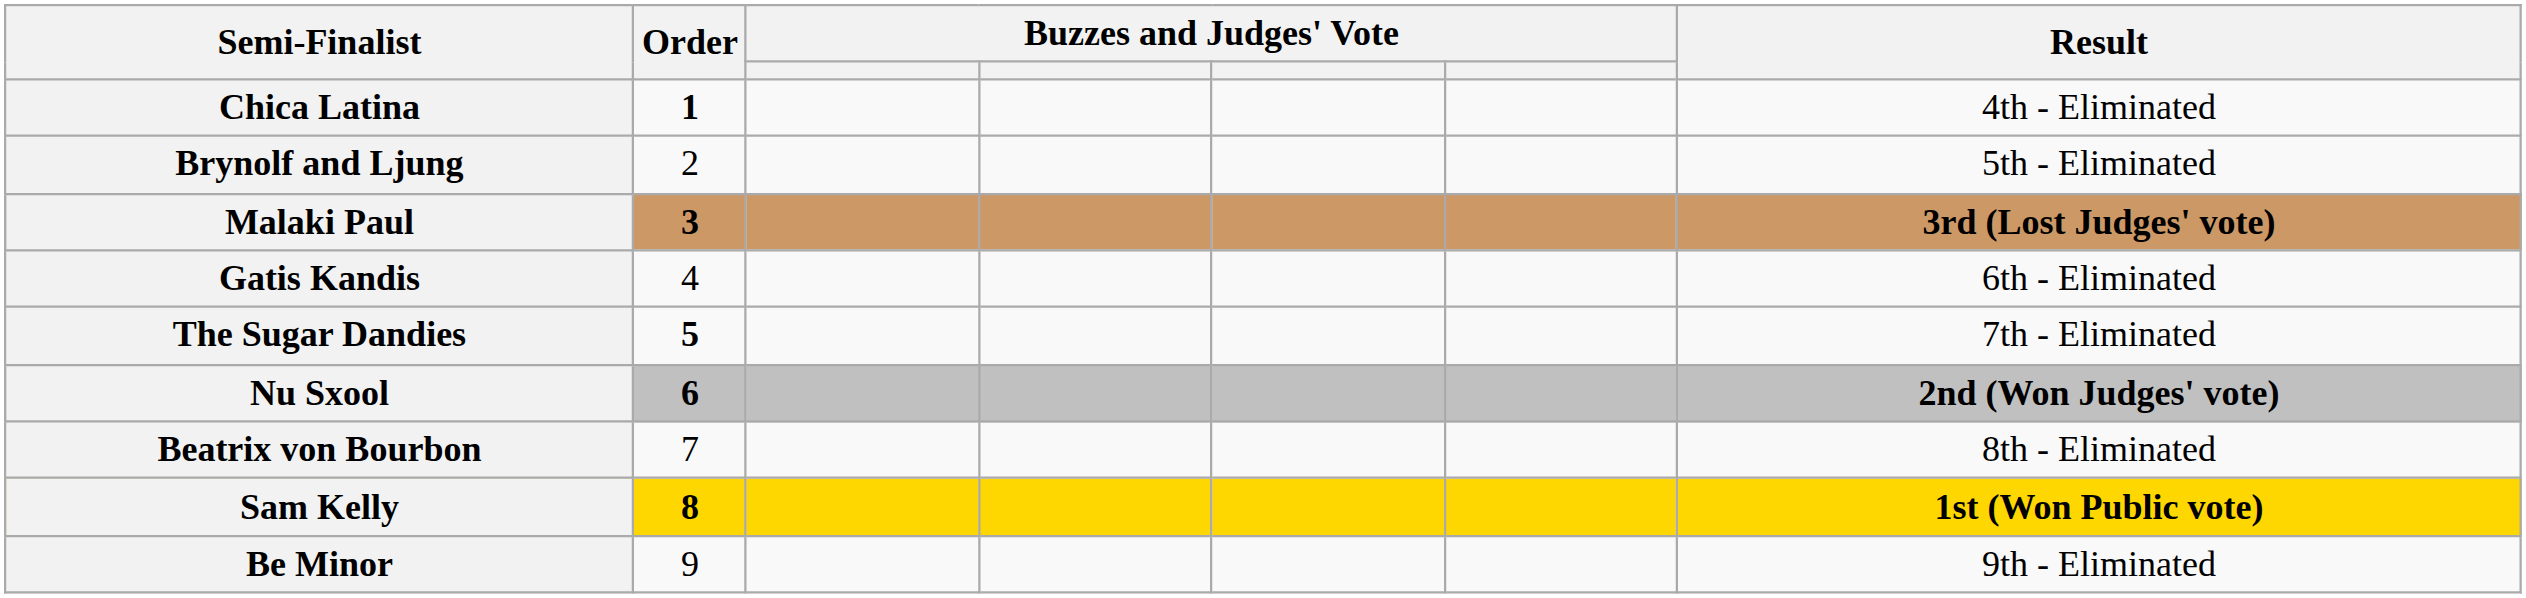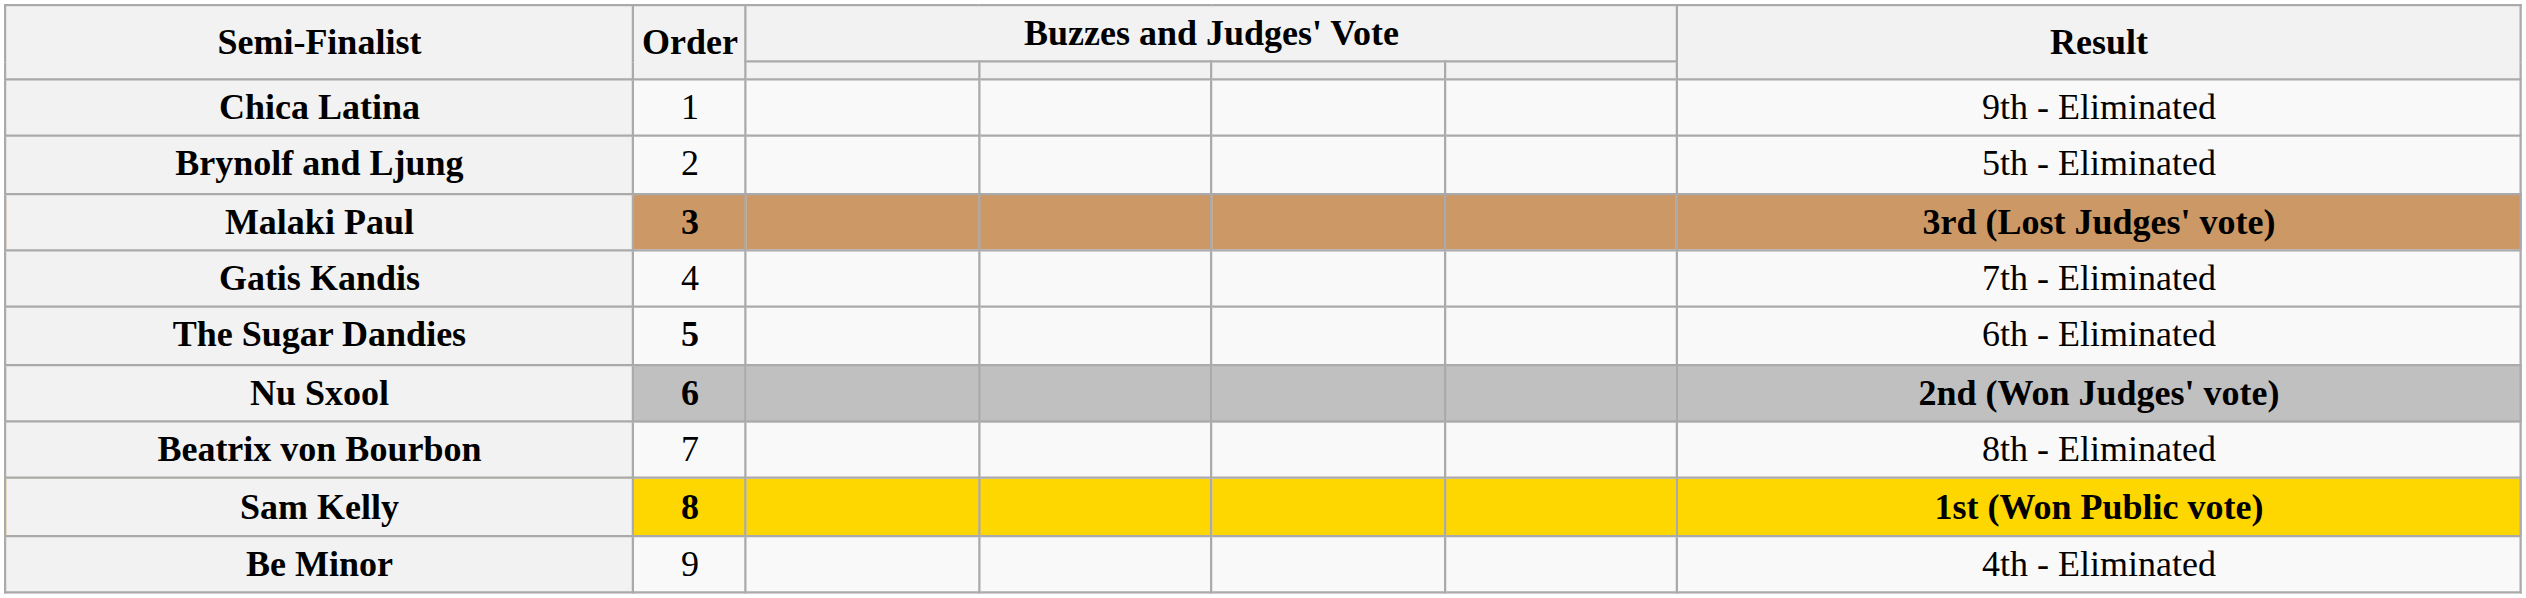Chica Latina | Order: bold -> normal
Chica Latina | Result: 4th - Eliminated -> 9th - Eliminated
Gatis Kandis | Result: 6th - Eliminated -> 7th - Eliminated
The Sugar Dandies | Result: 7th - Eliminated -> 6th - Eliminated
Be Minor | Result: 9th - Eliminated -> 4th - Eliminated
